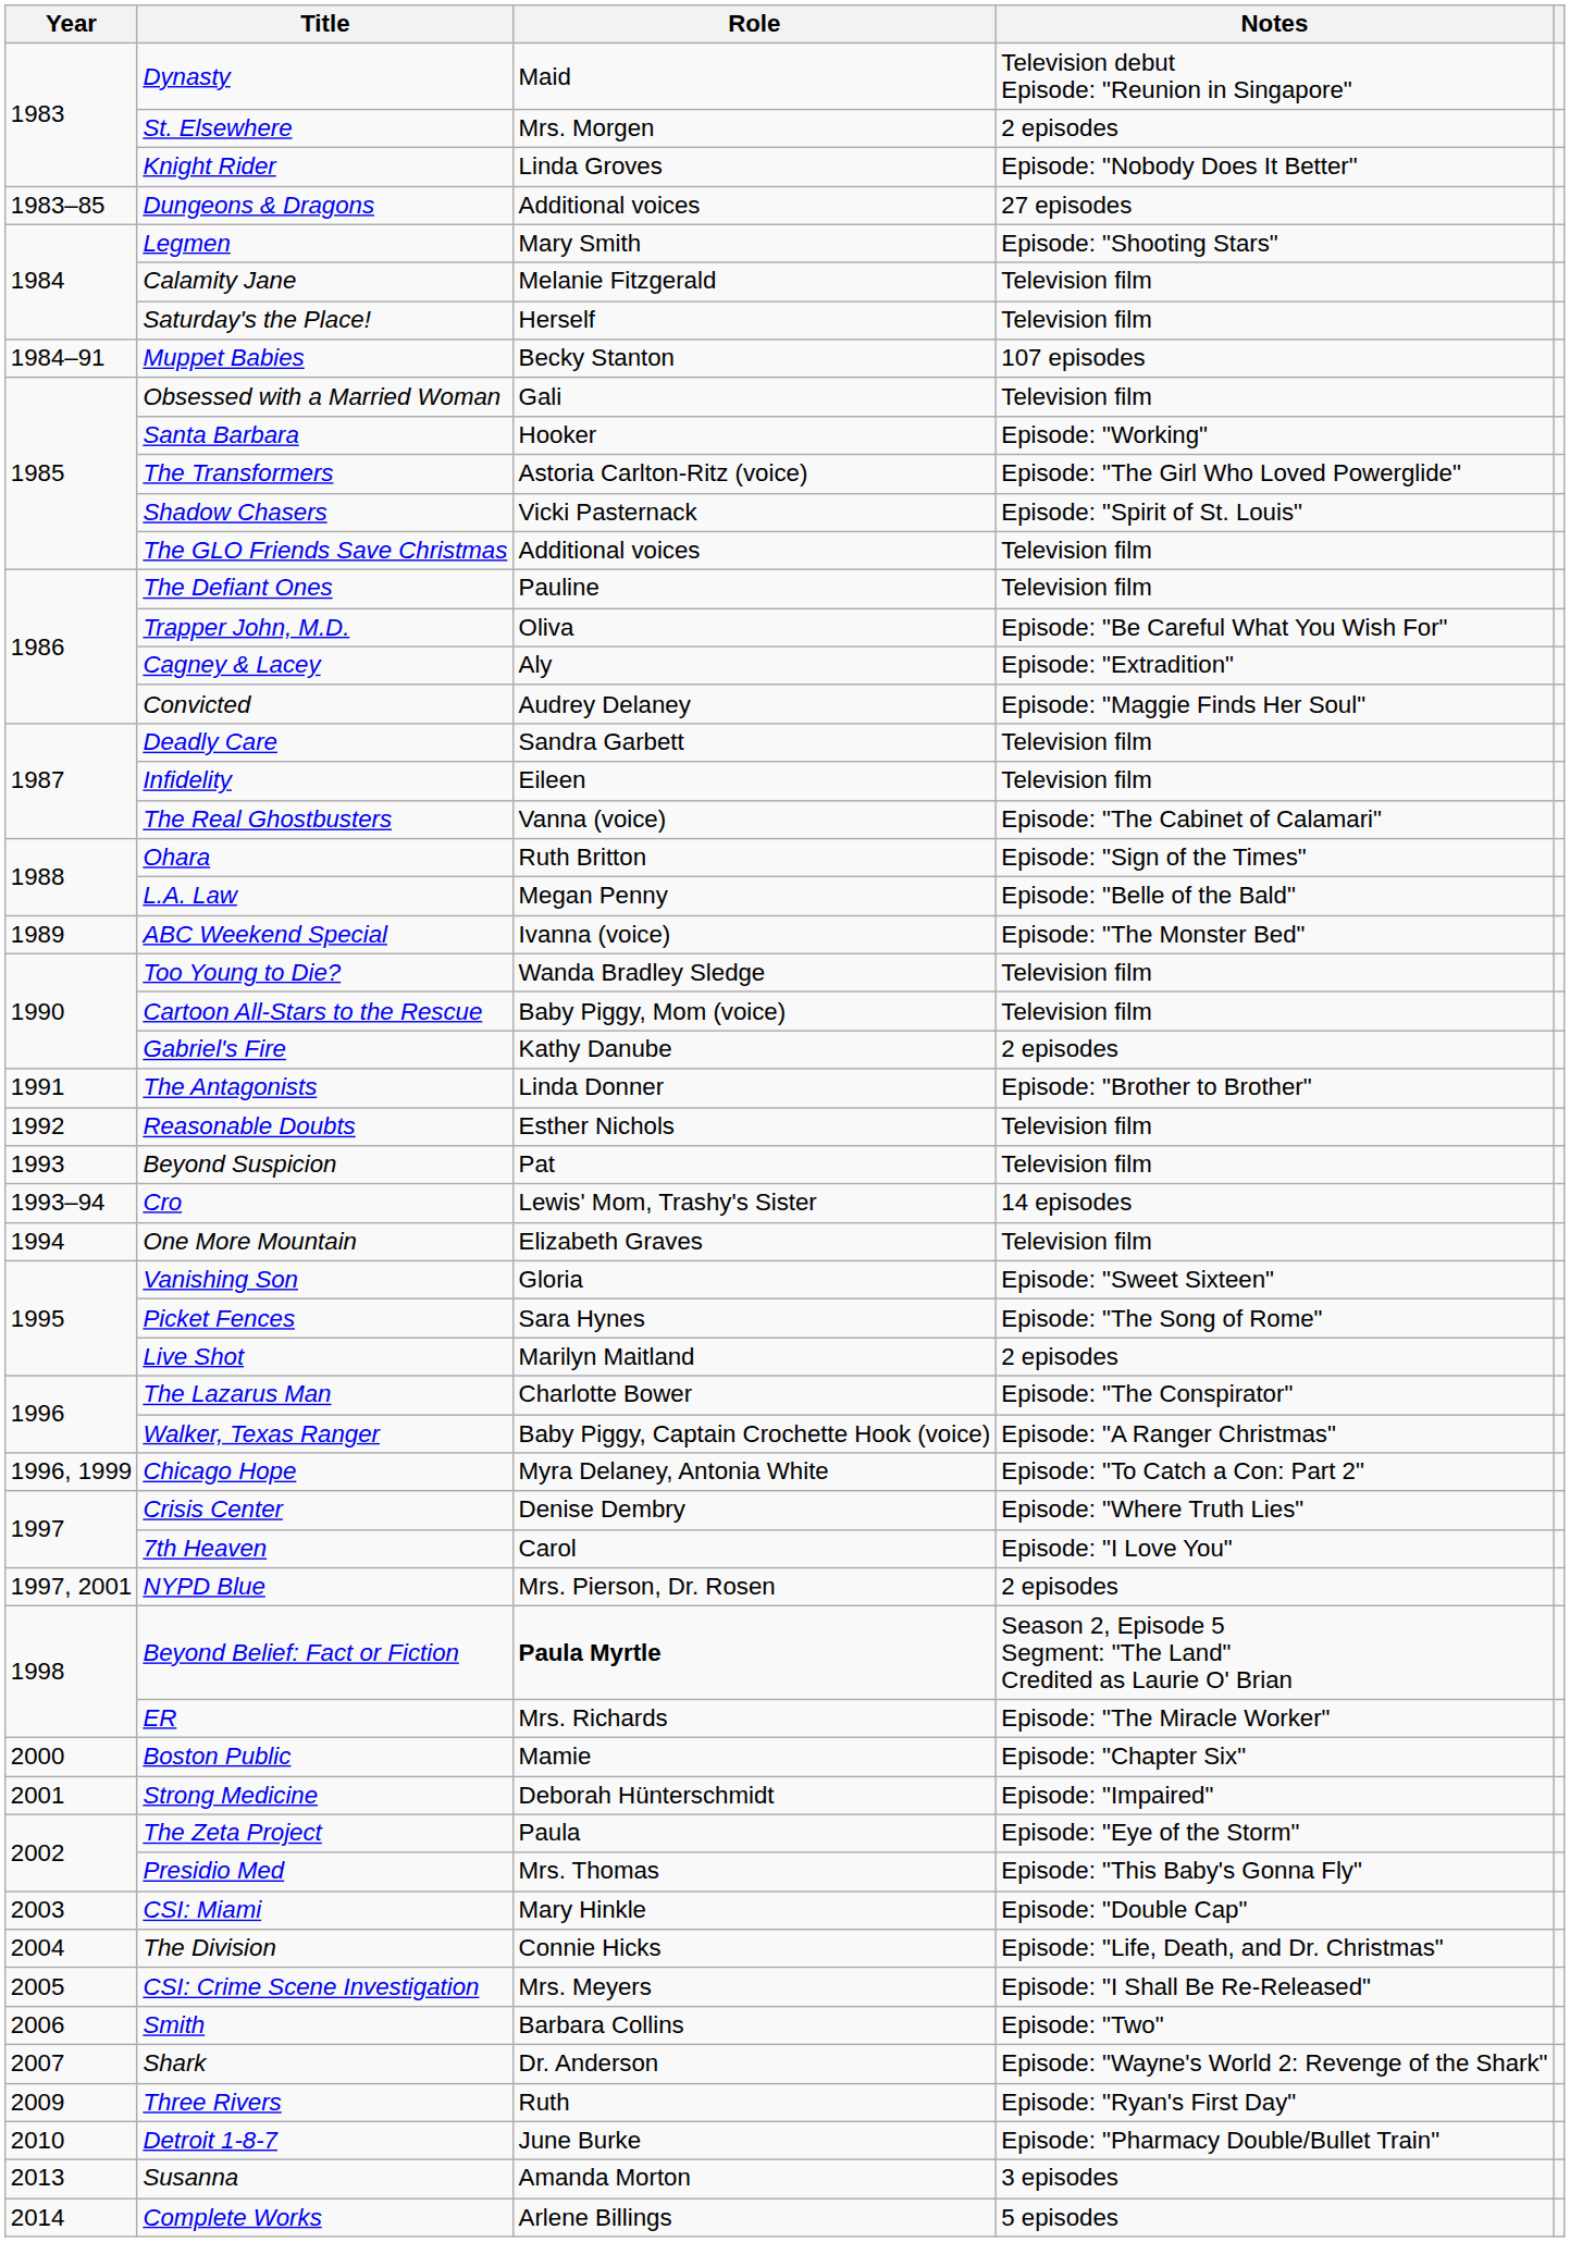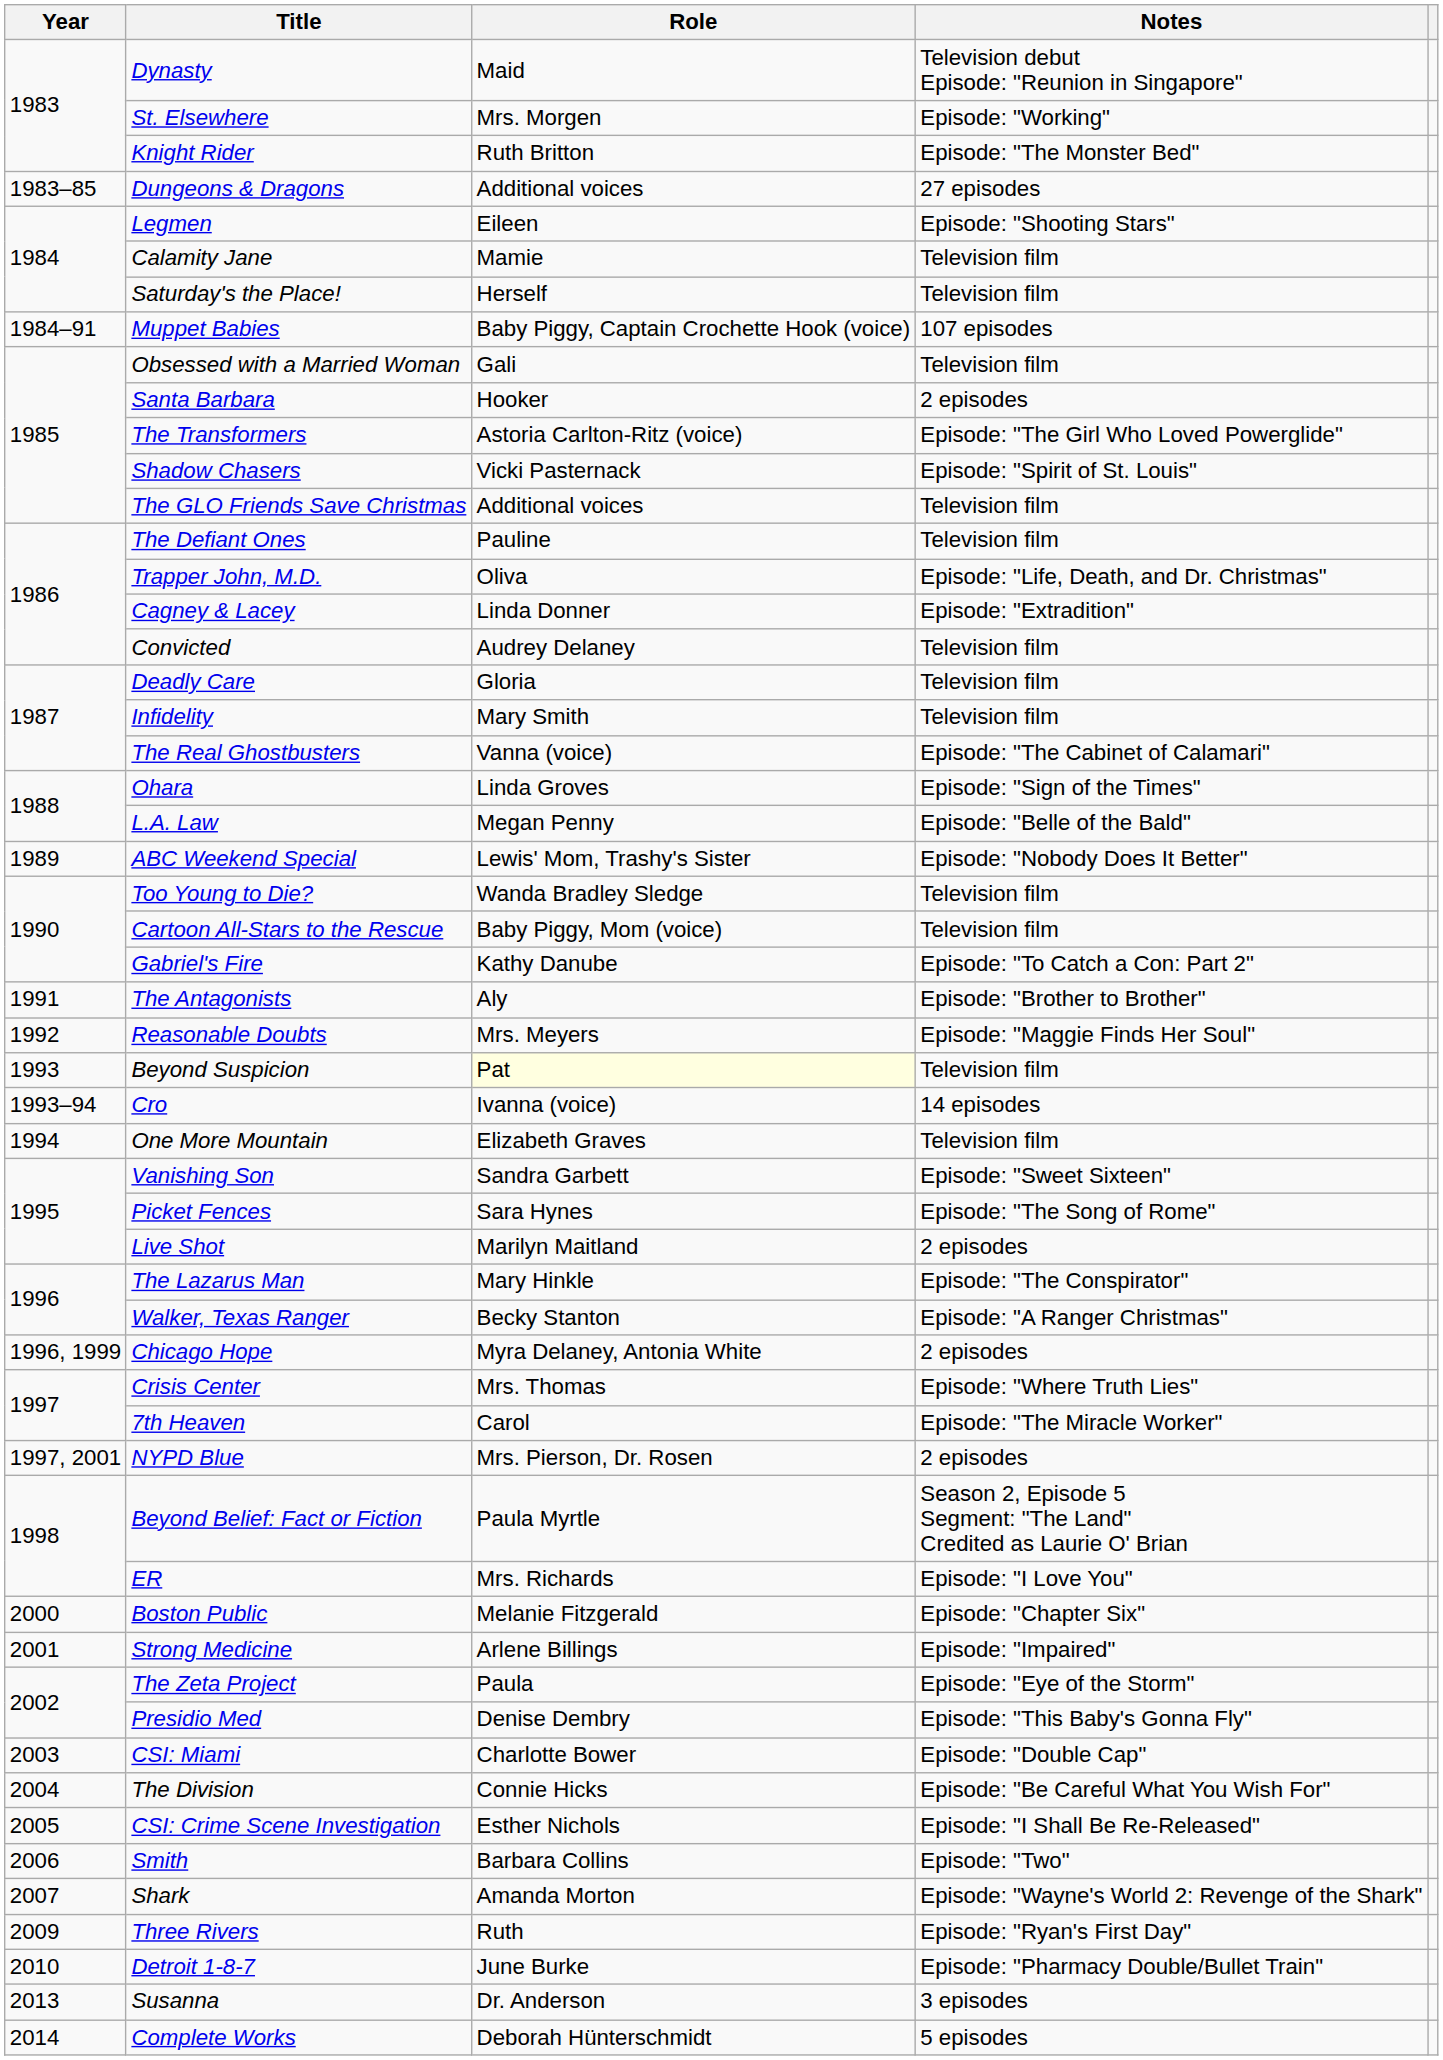St. Elsewhere | Notes: 2 episodes -> Episode: "Working"
Knight Rider | Role: Linda Groves -> Ruth Britton
Knight Rider | Notes: Episode: "Nobody Does It Better" -> Episode: "The Monster Bed"
Legmen | Role: Mary Smith -> Eileen
Calamity Jane | Role: Melanie Fitzgerald -> Mamie
Muppet Babies | Role: Becky Stanton -> Baby Piggy, Captain Crochette Hook (voice)
Santa Barbara | Notes: Episode: "Working" -> 2 episodes
Trapper John, M.D. | Notes: Episode: "Be Careful What You Wish For" -> Episode: "Life, Death, and Dr. Christmas"
Cagney & Lacey | Role: Aly -> Linda Donner
Convicted | Notes: Episode: "Maggie Finds Her Soul" -> Television film
Deadly Care | Role: Sandra Garbett -> Gloria
Infidelity | Role: Eileen -> Mary Smith
Ohara | Role: Ruth Britton -> Linda Groves
ABC Weekend Special | Role: Ivanna (voice) -> Lewis' Mom, Trashy's Sister
ABC Weekend Special | Notes: Episode: "The Monster Bed" -> Episode: "Nobody Does It Better"
Gabriel's Fire | Notes: 2 episodes -> Episode: "To Catch a Con: Part 2"
The Antagonists | Role: Linda Donner -> Aly
Reasonable Doubts | Role: Esther Nichols -> Mrs. Meyers
Reasonable Doubts | Notes: Television film -> Episode: "Maggie Finds Her Soul"
Beyond Suspicion | Role: no background -> lightyellow background
Cro | Role: Lewis' Mom, Trashy's Sister -> Ivanna (voice)
Vanishing Son | Role: Gloria -> Sandra Garbett
The Lazarus Man | Role: Charlotte Bower -> Mary Hinkle
Walker, Texas Ranger | Role: Baby Piggy, Captain Crochette Hook (voice) -> Becky Stanton
Chicago Hope | Notes: Episode: "To Catch a Con: Part 2" -> 2 episodes
Crisis Center | Role: Denise Dembry -> Mrs. Thomas
7th Heaven | Notes: Episode: "I Love You" -> Episode: "The Miracle Worker"
Beyond Belief: Fact or Fiction | Role: bold -> normal
ER | Notes: Episode: "The Miracle Worker" -> Episode: "I Love You"
Boston Public | Role: Mamie -> Melanie Fitzgerald
Strong Medicine | Role: Deborah Hünterschmidt -> Arlene Billings
Presidio Med | Role: Mrs. Thomas -> Denise Dembry
CSI: Miami | Role: Mary Hinkle -> Charlotte Bower
The Division | Notes: Episode: "Life, Death, and Dr. Christmas" -> Episode: "Be Careful What You Wish For"
CSI: Crime Scene Investigation | Role: Mrs. Meyers -> Esther Nichols
Shark | Role: Dr. Anderson -> Amanda Morton
Susanna | Role: Amanda Morton -> Dr. Anderson
Complete Works | Role: Arlene Billings -> Deborah Hünterschmidt
